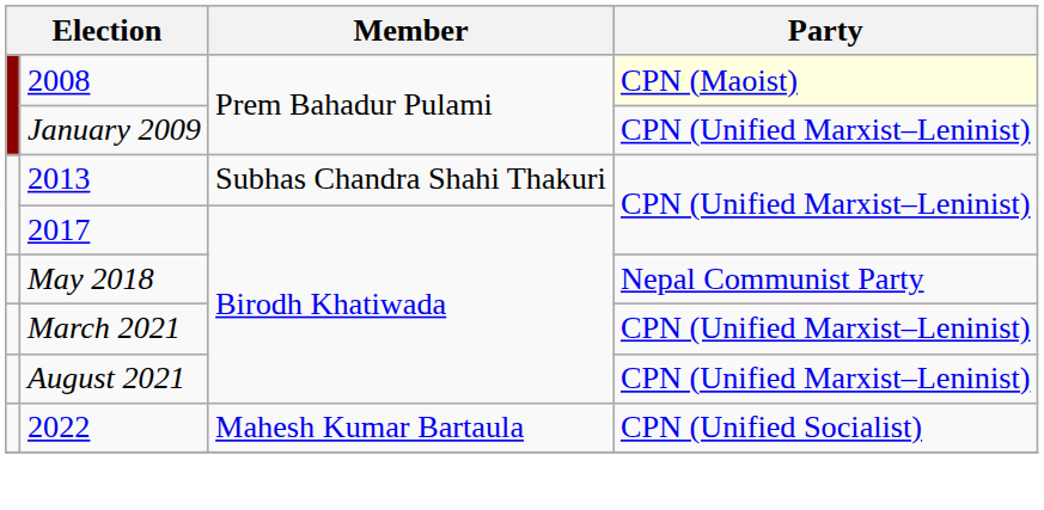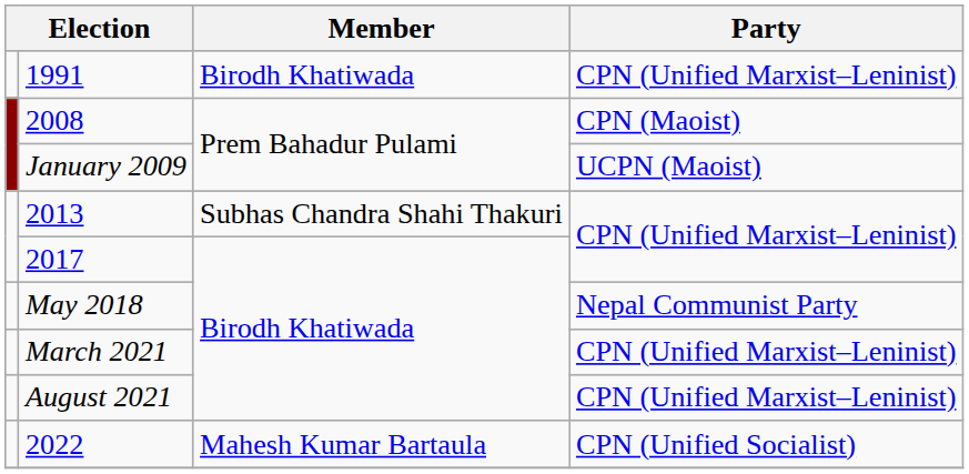+ row: 1991 | Birodh Khatiwada | CPN (Unified Marxist–Leninist)
2008 | Party: lightyellow background -> no background
January 2009 | Party: CPN (Unified Marxist–Leninist) -> UCPN (Maoist)
